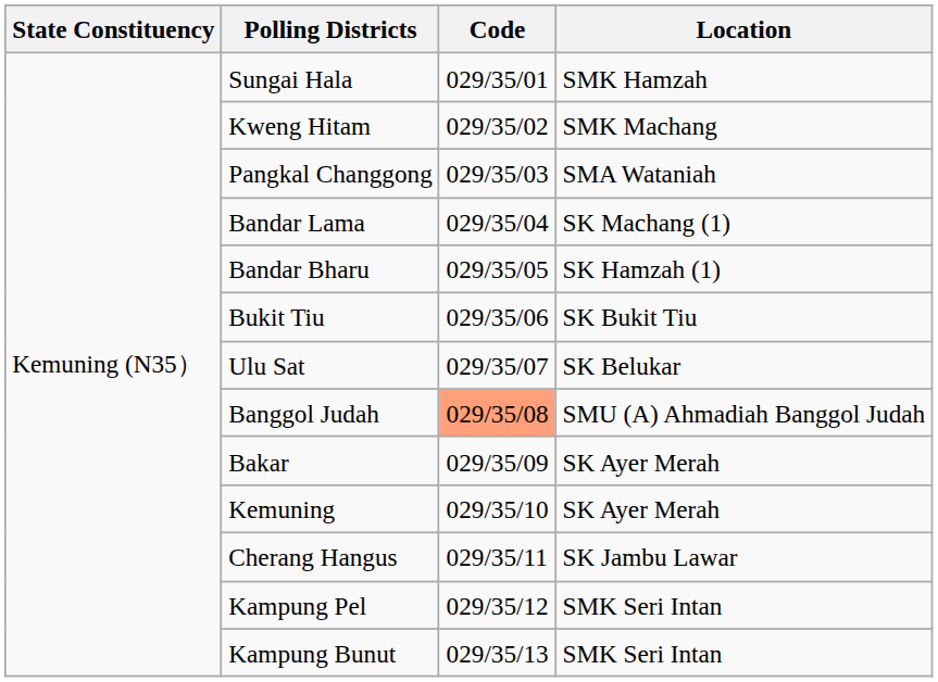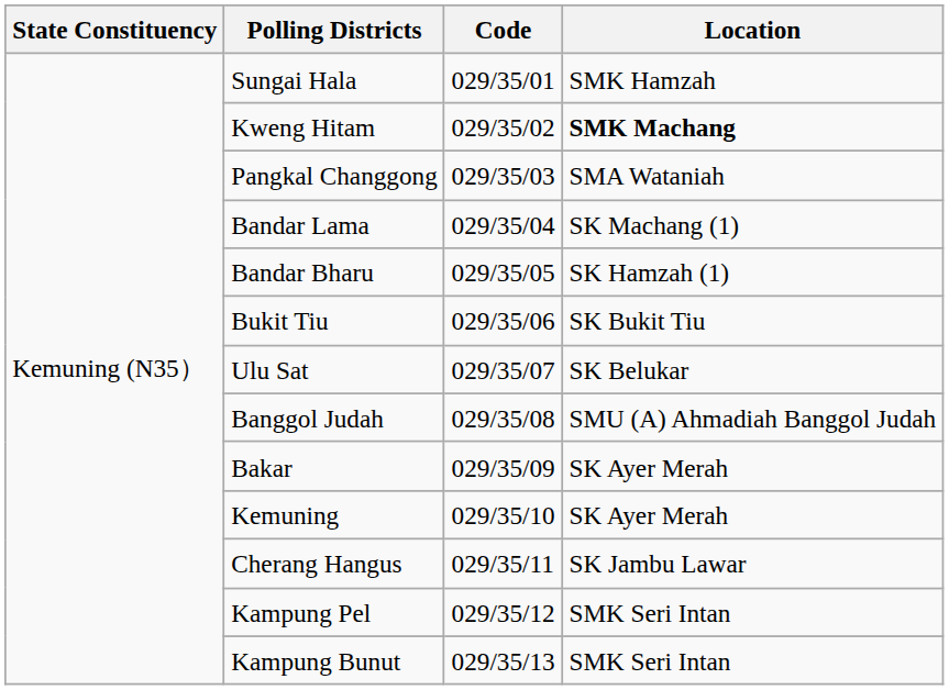Kweng Hitam | Location: normal -> bold
Banggol Judah | Code: lightsalmon background -> no background
